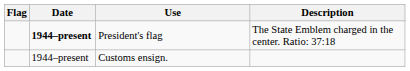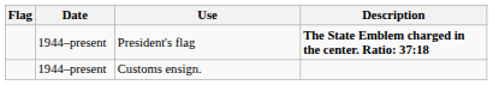President's flag | Date: bold -> normal
President's flag | Description: normal -> bold
